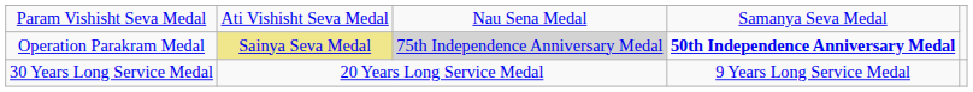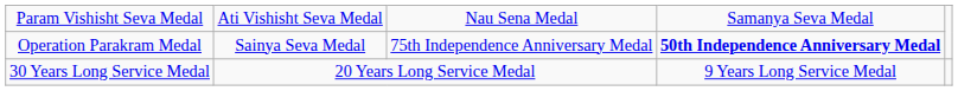Operation Parakram Medal | column 2: khaki background -> no background
Operation Parakram Medal | column 3: lightgrey background -> no background
